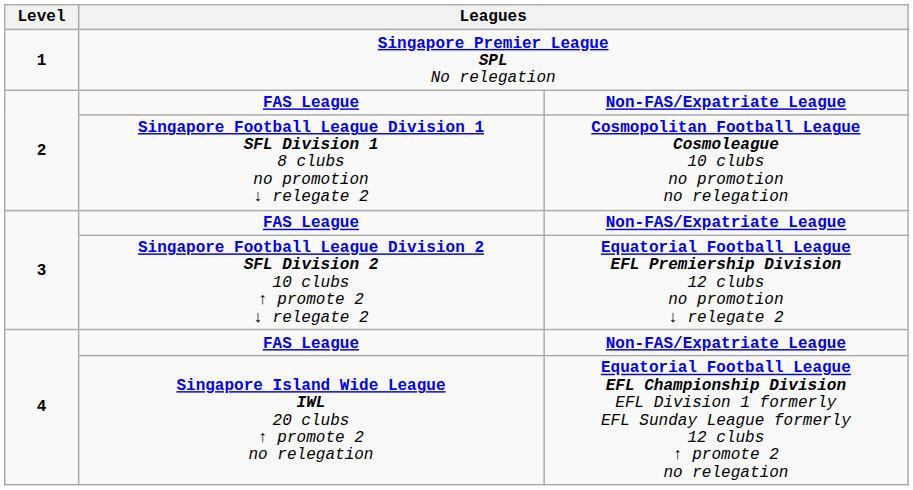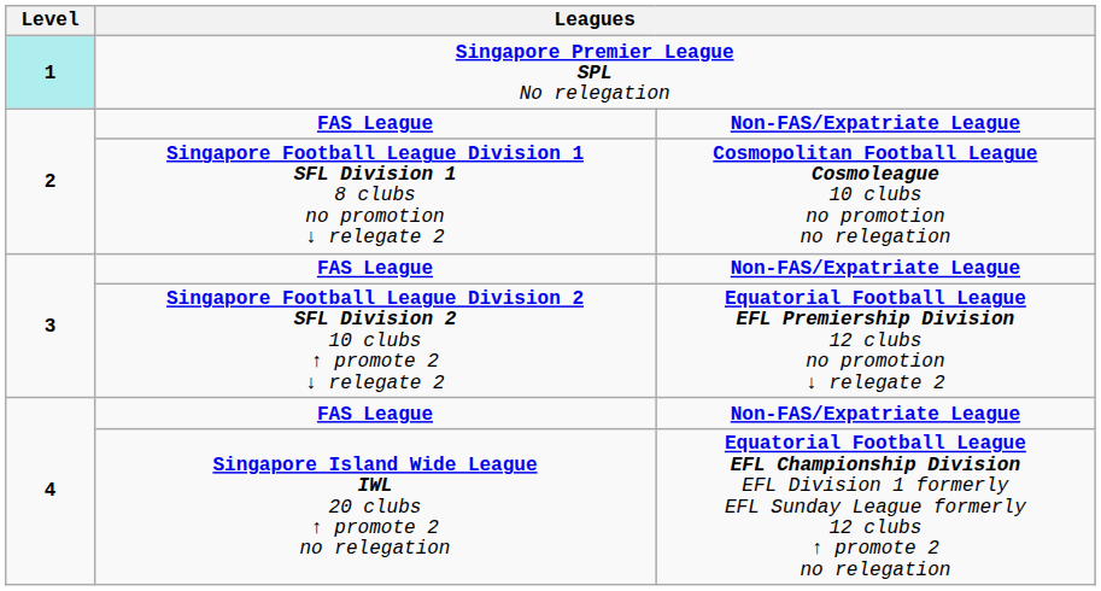Singapore Premier League SPL No relegation | Level: no background -> paleturquoise background
